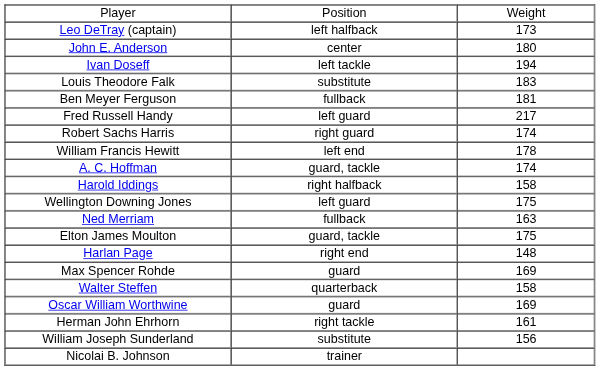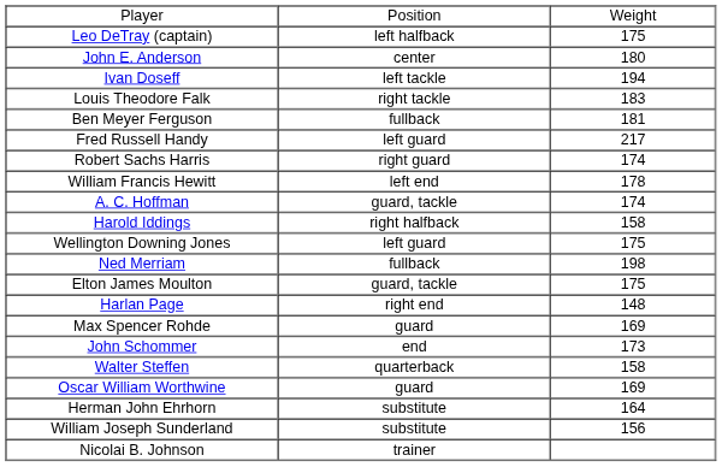Leo DeTray (captain) | column 3: 173 -> 175
Louis Theodore Falk | column 2: substitute -> right tackle
Ned Merriam | column 3: 163 -> 198
+ row: John Schommer | end | 173
Herman John Ehrhorn | column 2: right tackle -> substitute
Herman John Ehrhorn | column 3: 161 -> 164
